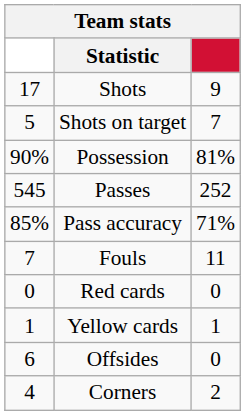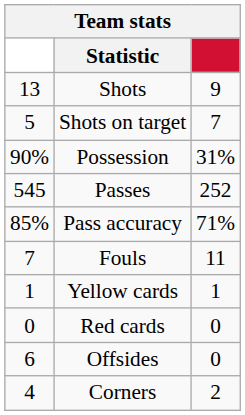Shots | column 1: 17 -> 13
Possession | column 3: 81% -> 31%
rows swapped: Yellow cards <-> Red cards
